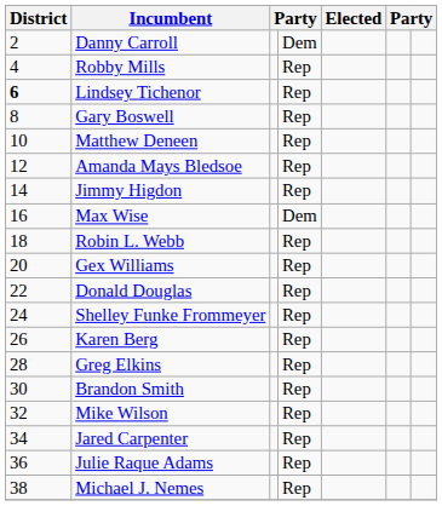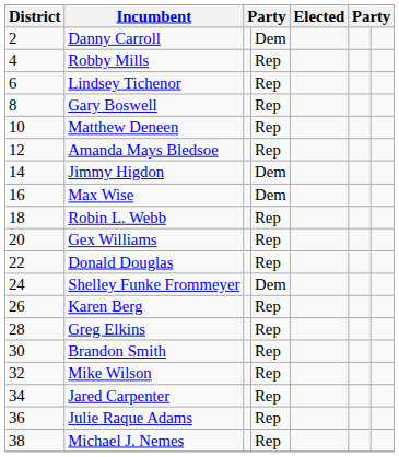Lindsey Tichenor | District: bold -> normal
Jimmy Higdon | column 4: Rep -> Dem
Shelley Funke Frommeyer | column 4: Rep -> Dem
